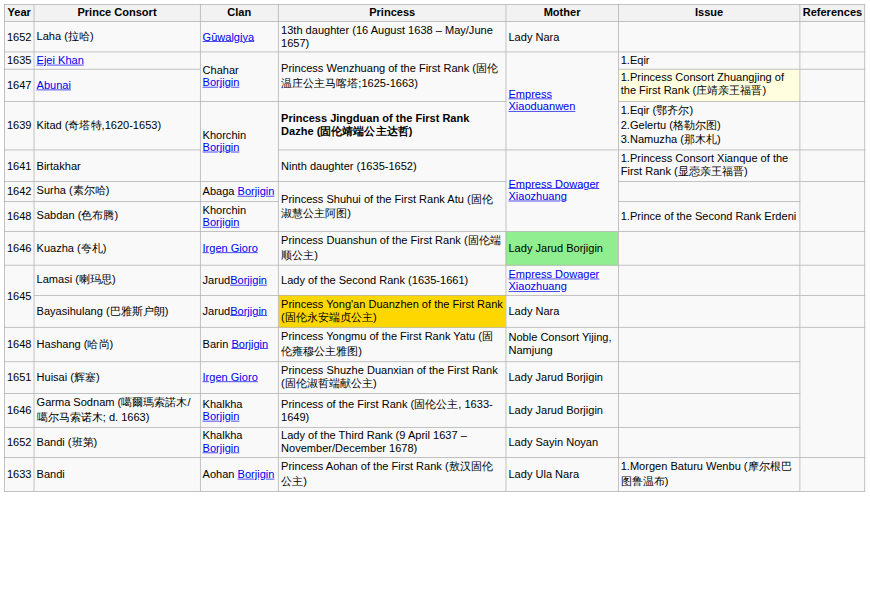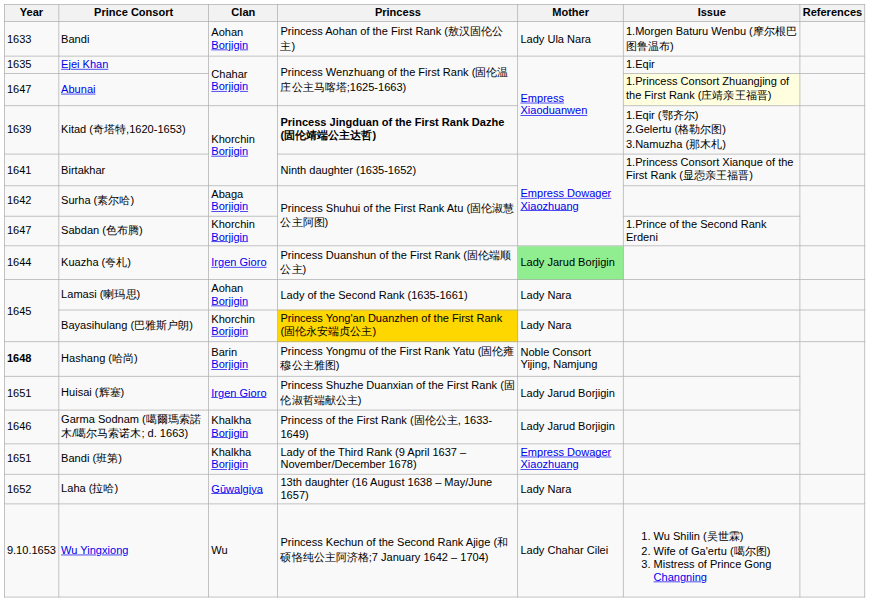rows swapped: Bandi <-> Laha (拉哈)
Sabdan (色布腾) | Year: 1648 -> 1647
Kuazha (夸札) | Year: 1646 -> 1644
Lamasi (喇玛思) | Clan: JarudBorjigin -> Aohan Borjigin
Lamasi (喇玛思) | Mother: Empress Dowager Xiaozhuang -> Lady Nara
Bayasihulang (巴雅斯户朗) | Clan: JarudBorjigin -> Khorchin Borjigin
Hashang (哈尚) | Year: normal -> bold
Bandi (班第) | Year: 1652 -> 1651
Bandi (班第) | Mother: Lady Sayin Noyan -> Empress Dowager Xiaozhuang
+ row: 9.10.1653 | Wu Yingxiong | Wu | Princess Kechun of the Second Rank Ajige (和硕恪纯公主阿济格;7 January 1642 – 1704) | Lady Chahar Cilei | Wu Shilin (吴世霖) Wife of Ga'ertu (噶尔图) Mistress of Prince Gong Changning
